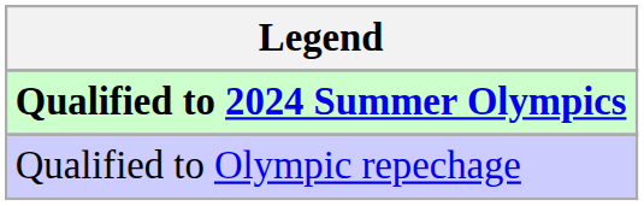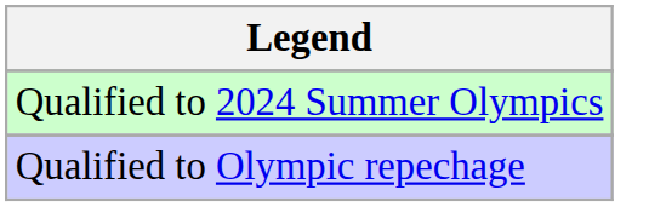Qualified to 2024 Summer Olympics | column 1: bold -> normal
